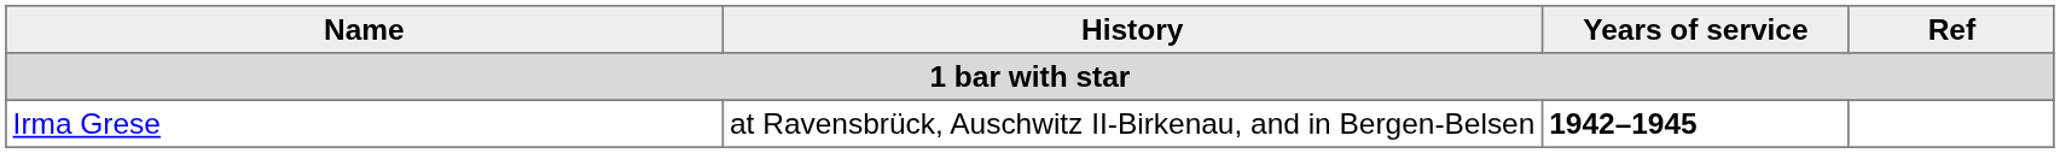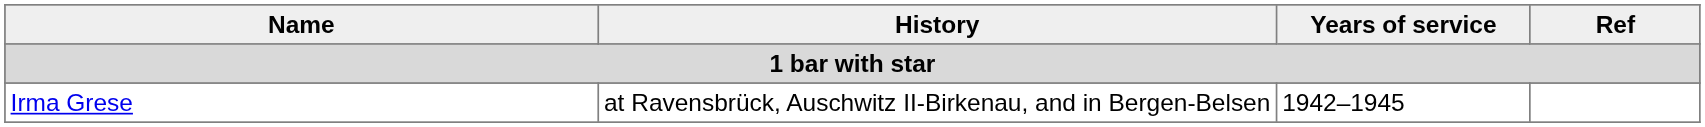Irma Grese | Years of service: bold -> normal
